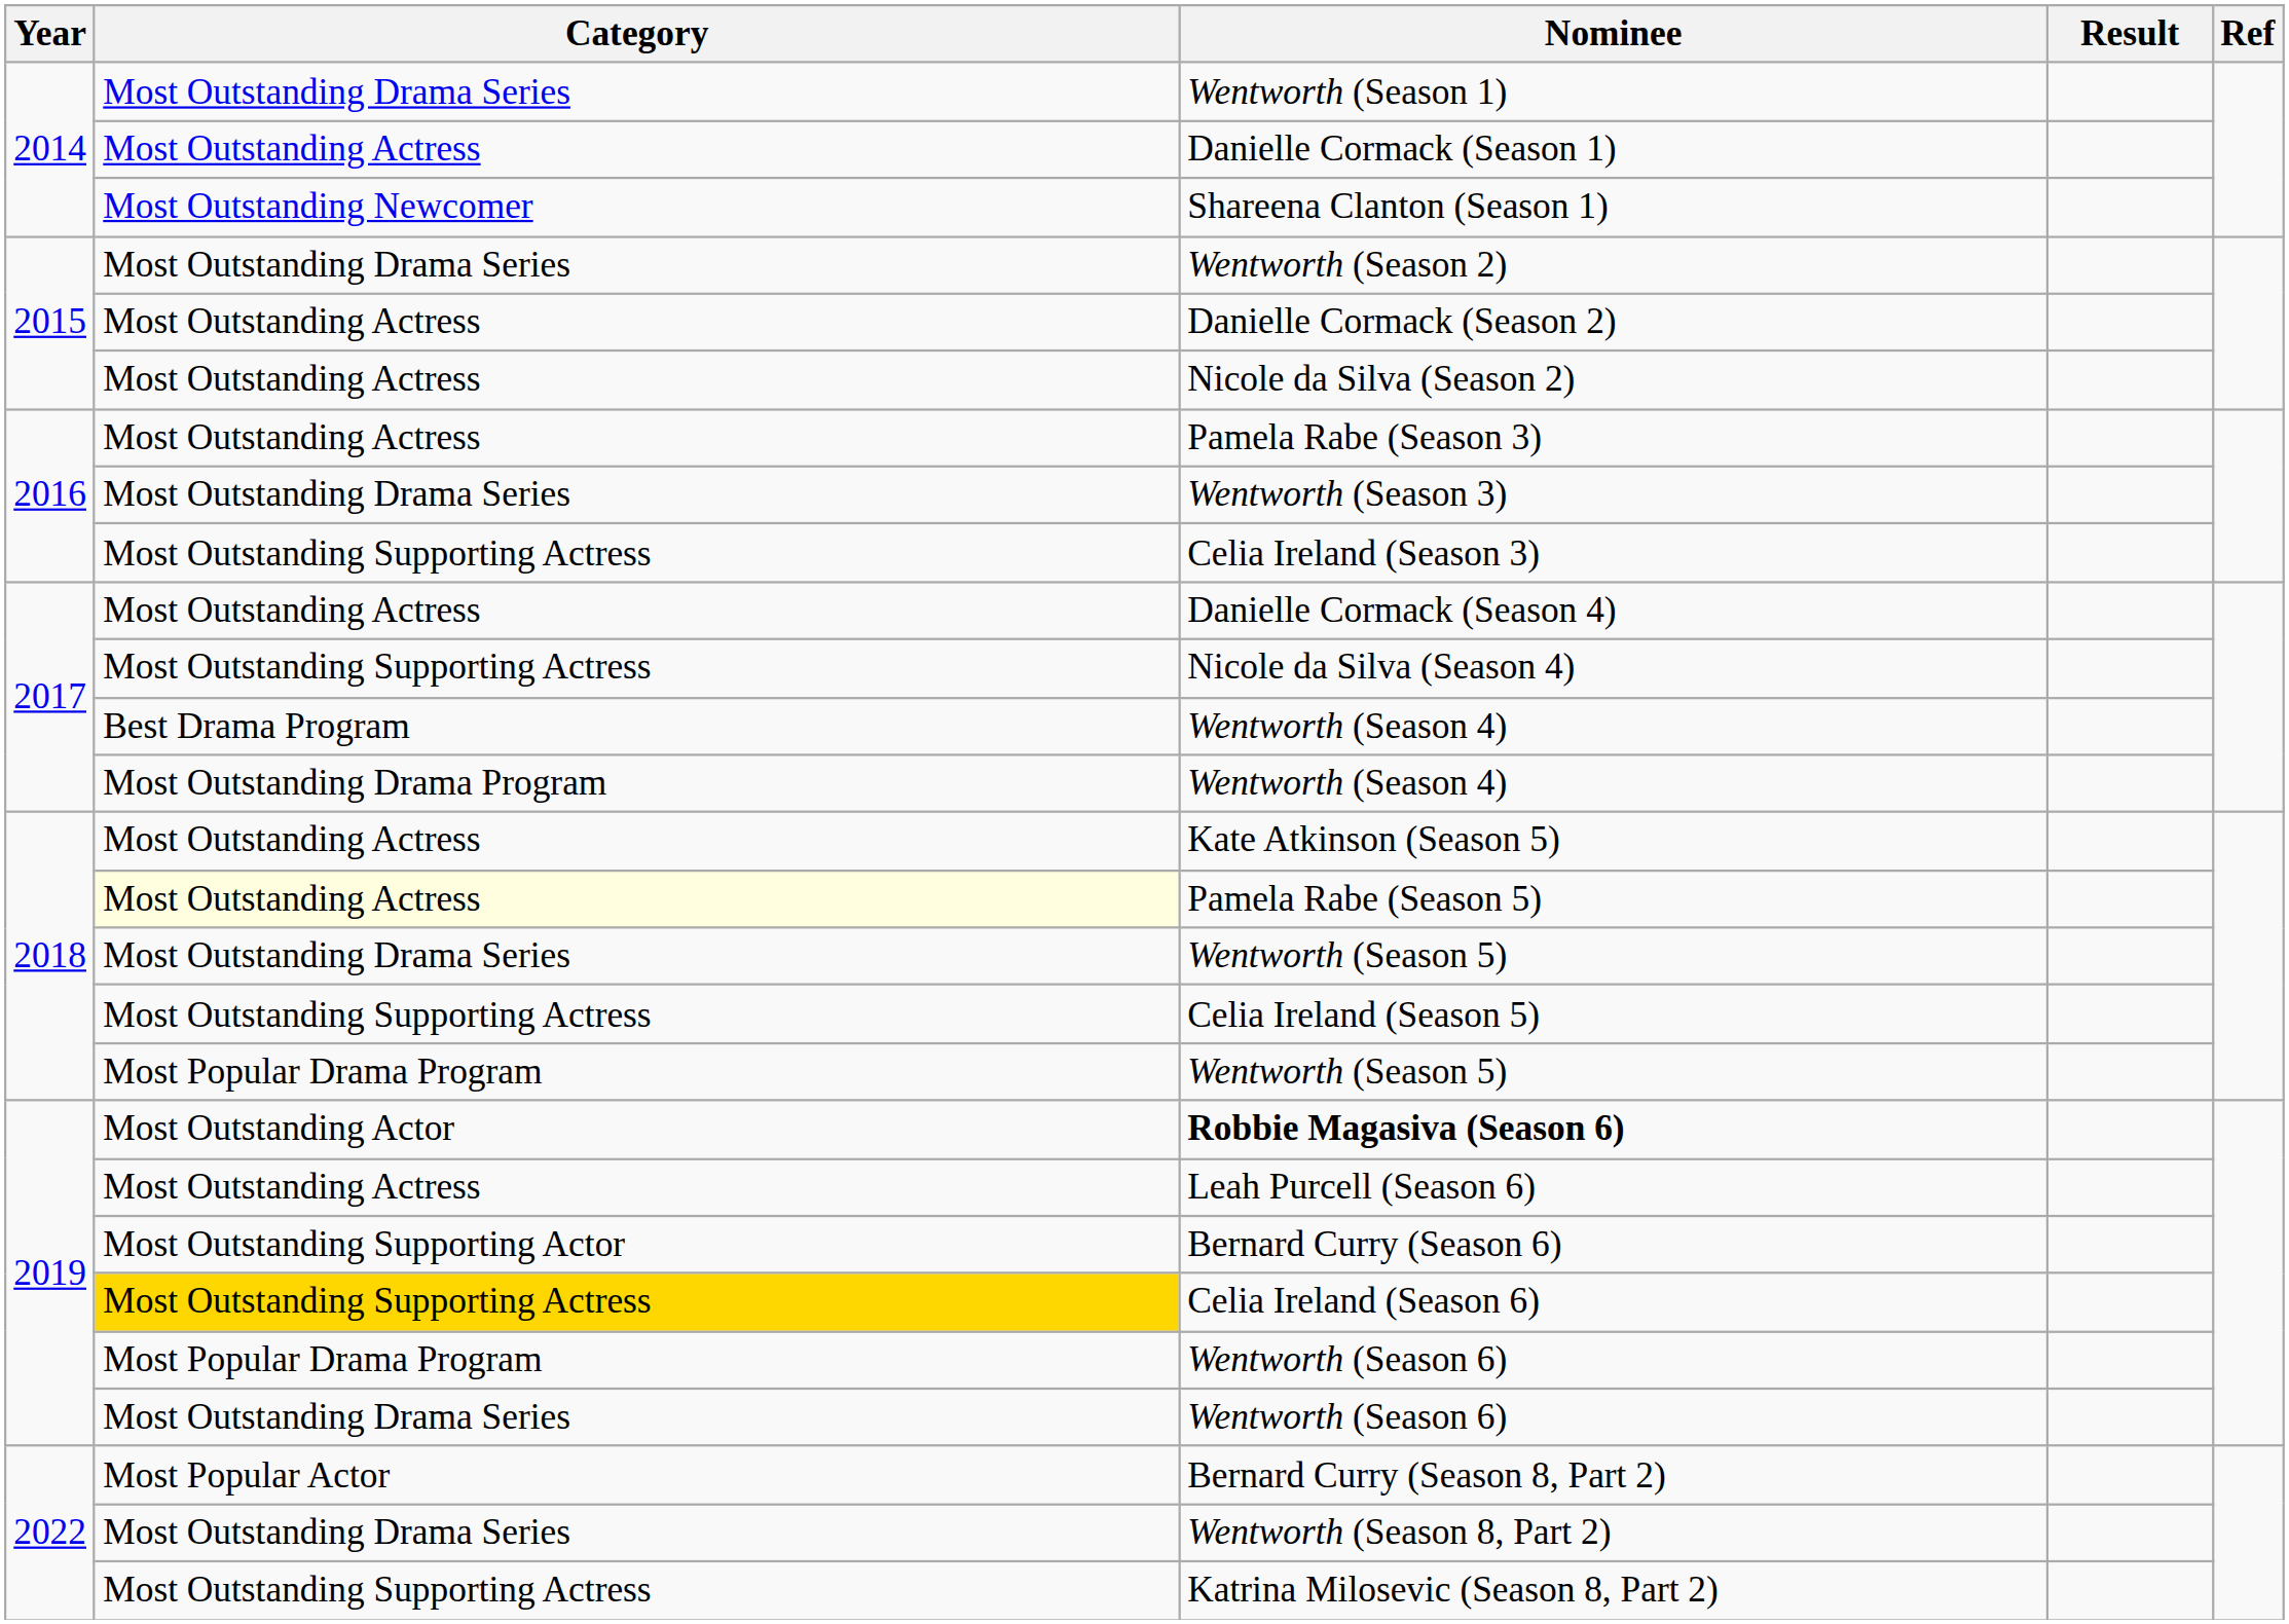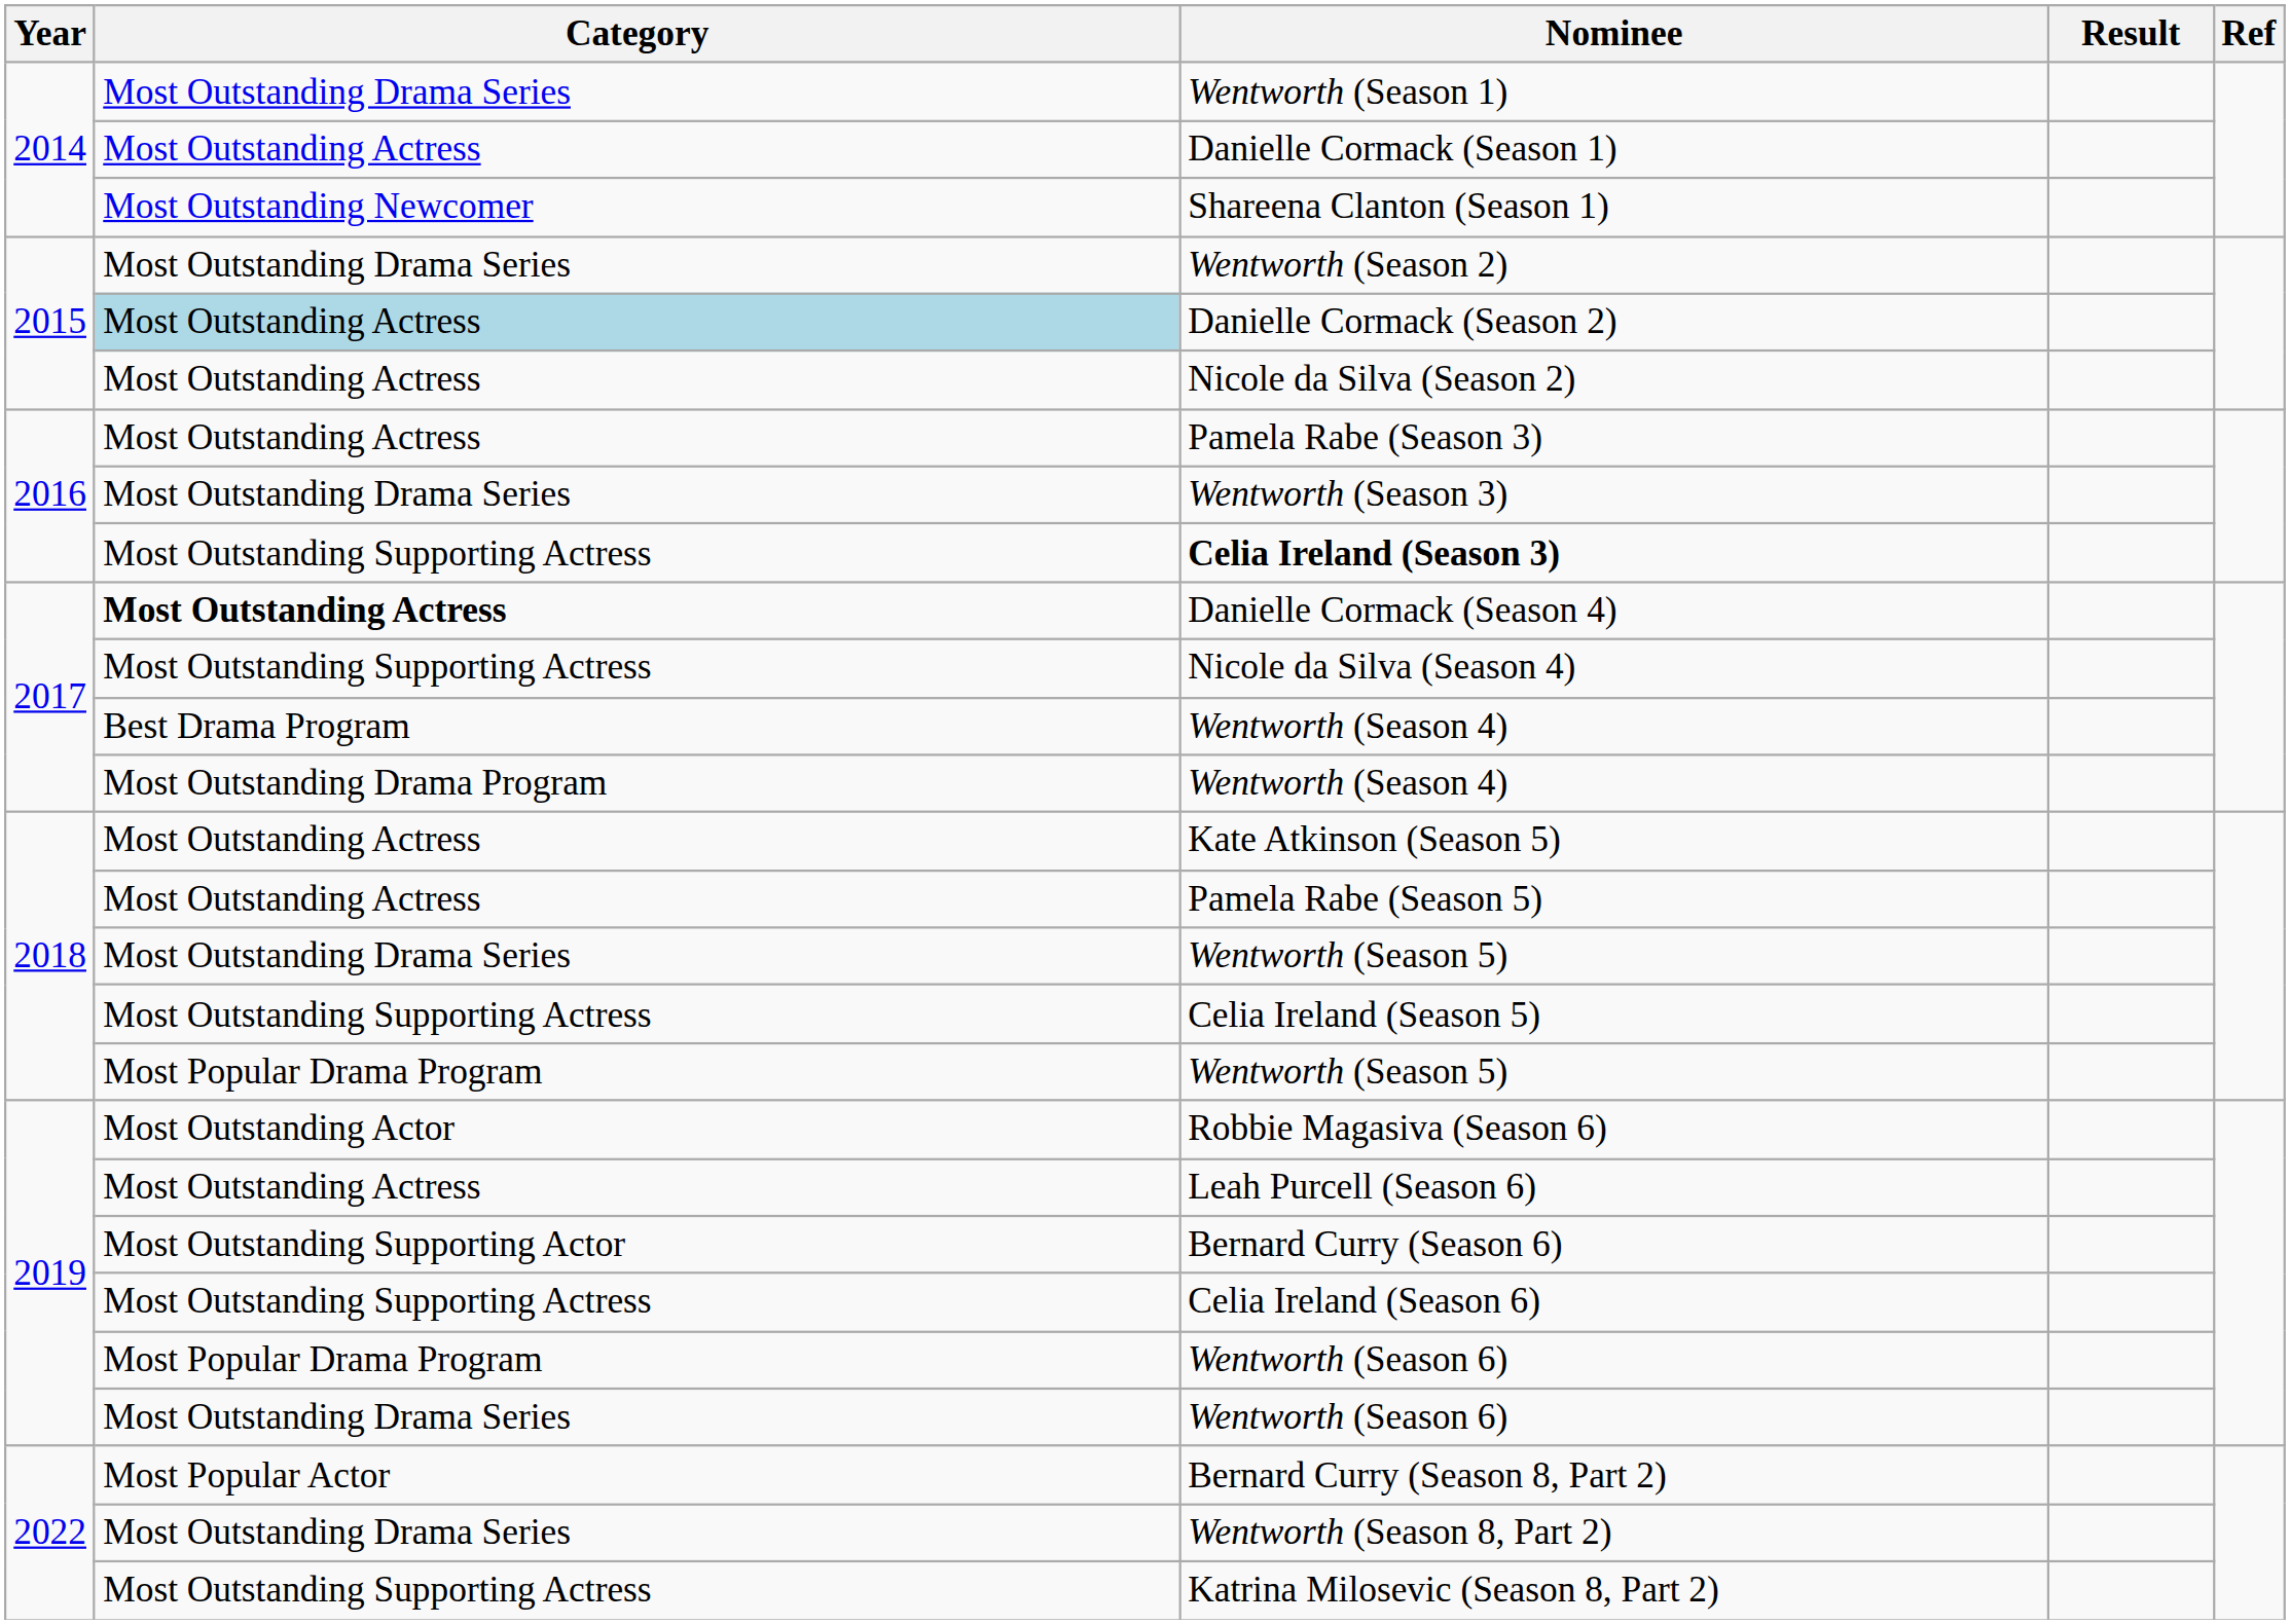Danielle Cormack (Season 2) | Category: no background -> lightblue background
Celia Ireland (Season 3) | Nominee: normal -> bold
Danielle Cormack (Season 4) | Category: normal -> bold
Pamela Rabe (Season 5) | Category: lightyellow background -> no background
Robbie Magasiva (Season 6) | Nominee: bold -> normal
Celia Ireland (Season 6) | Category: gold background -> no background
